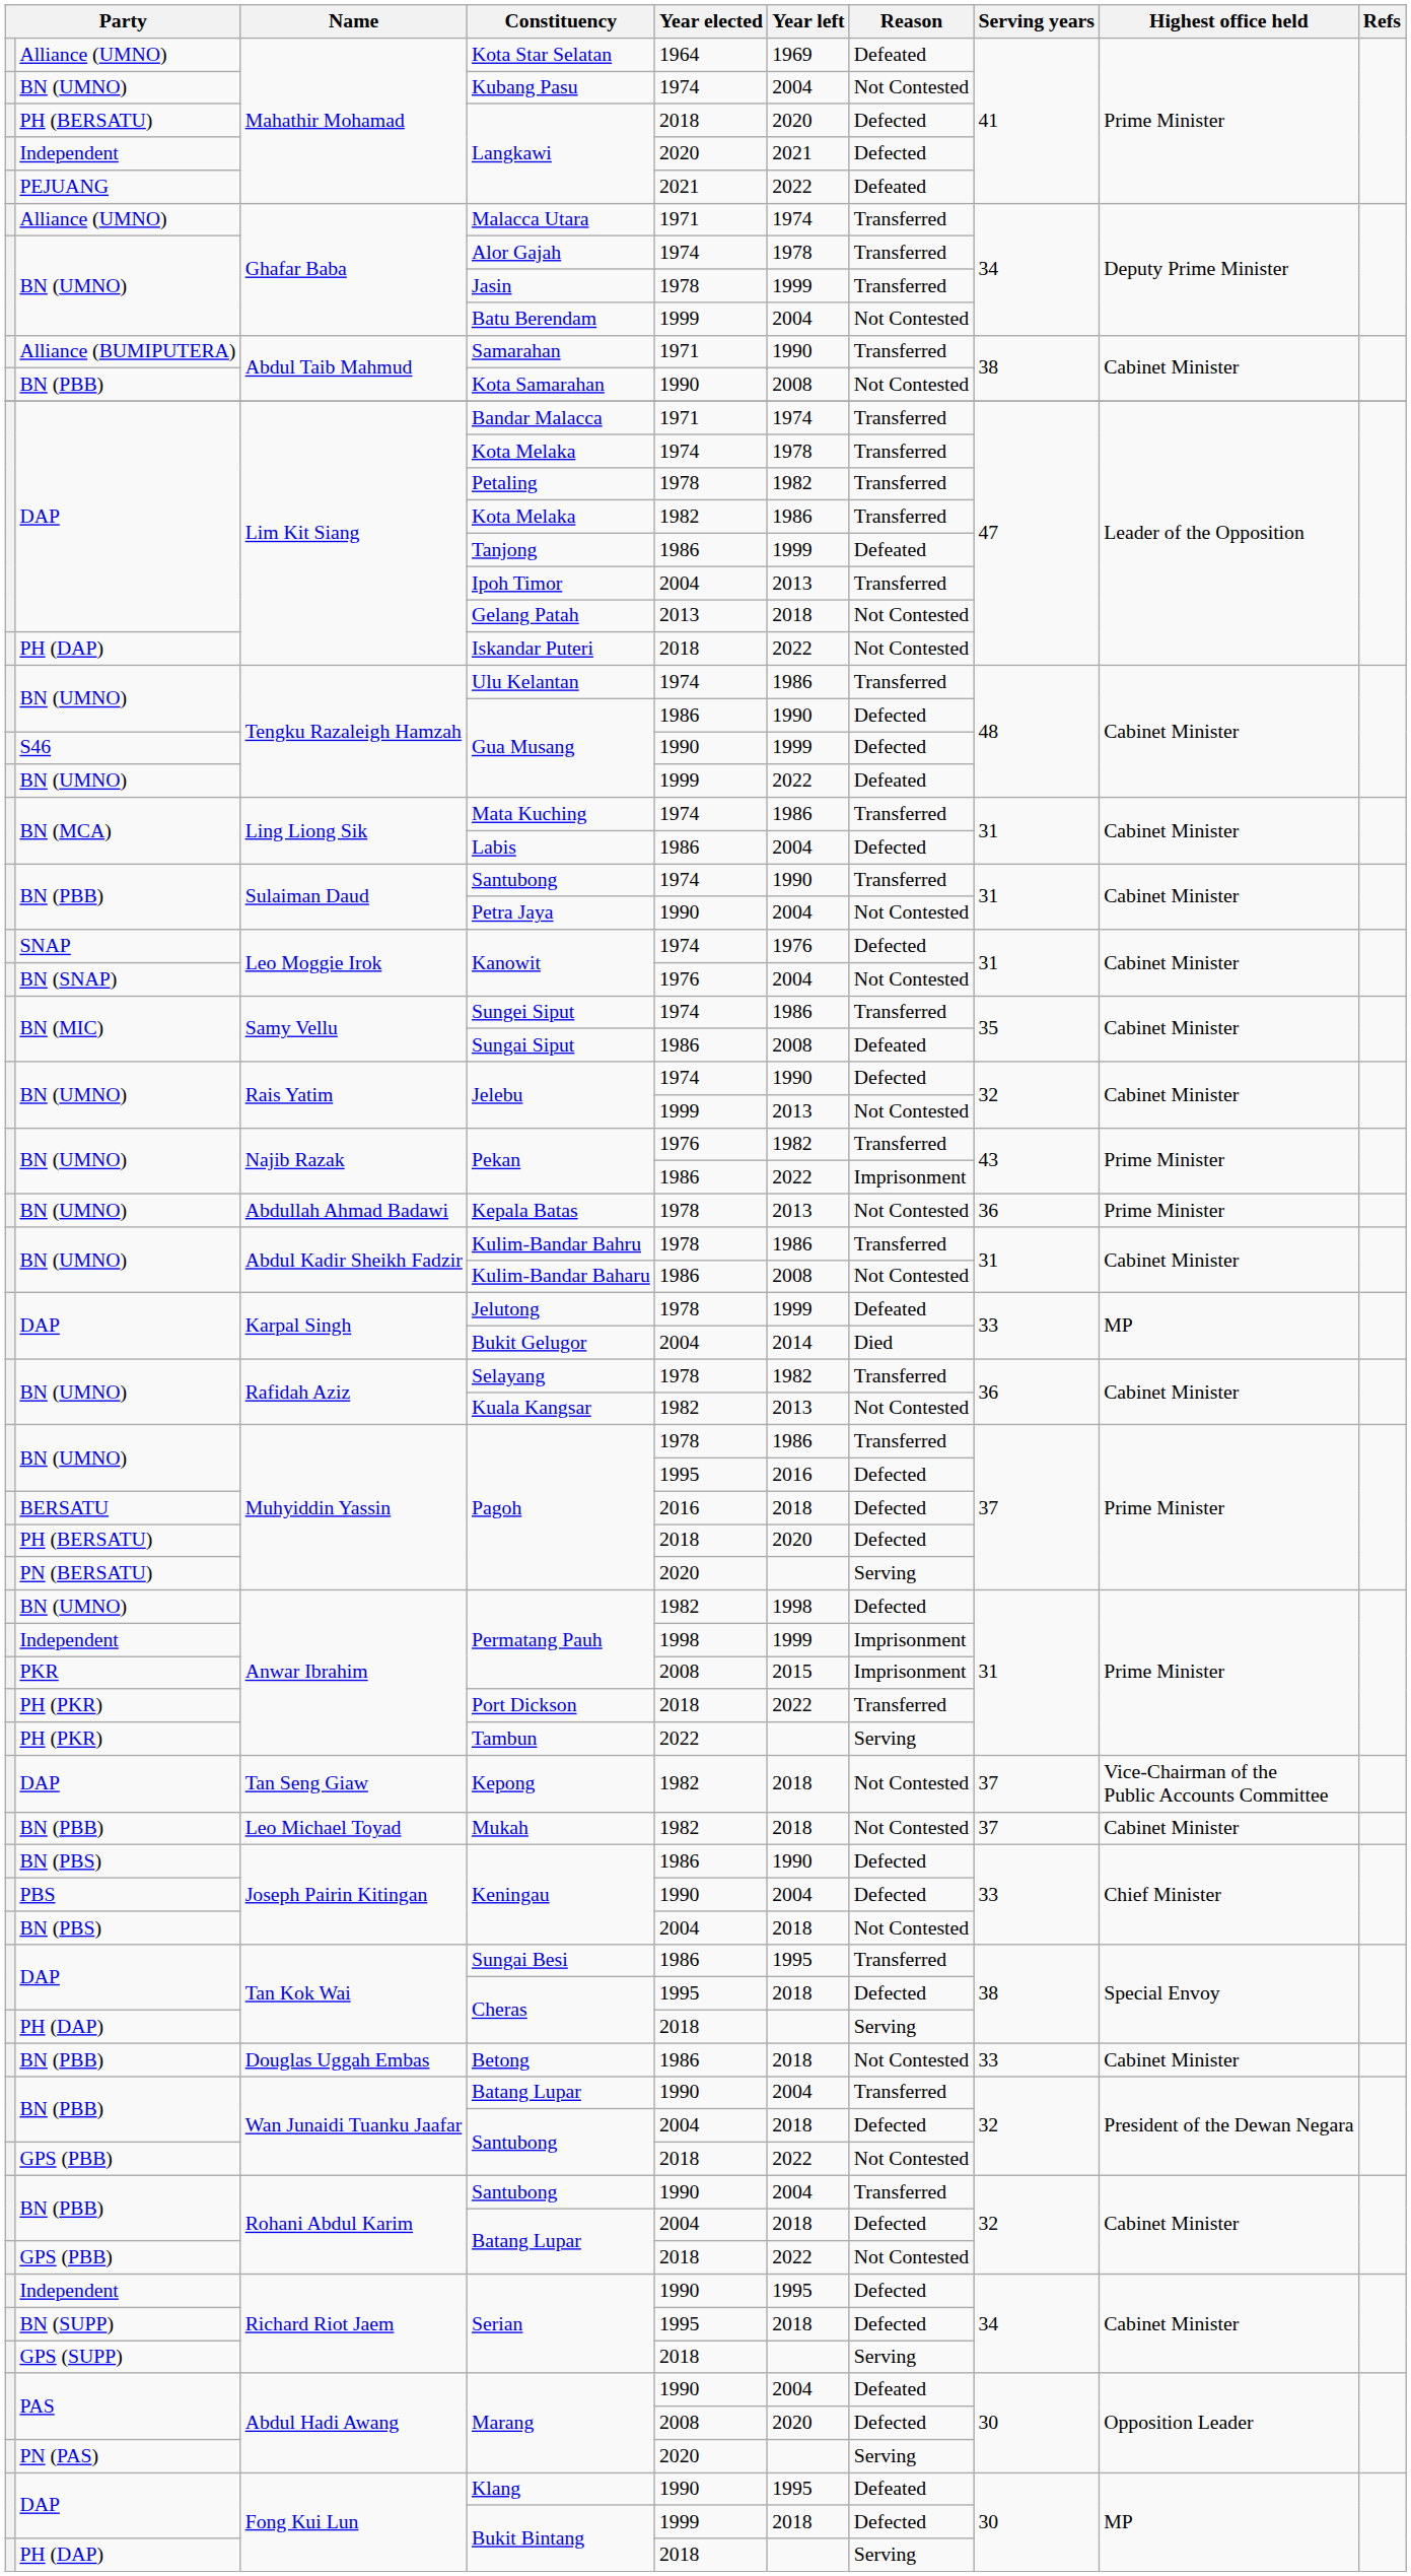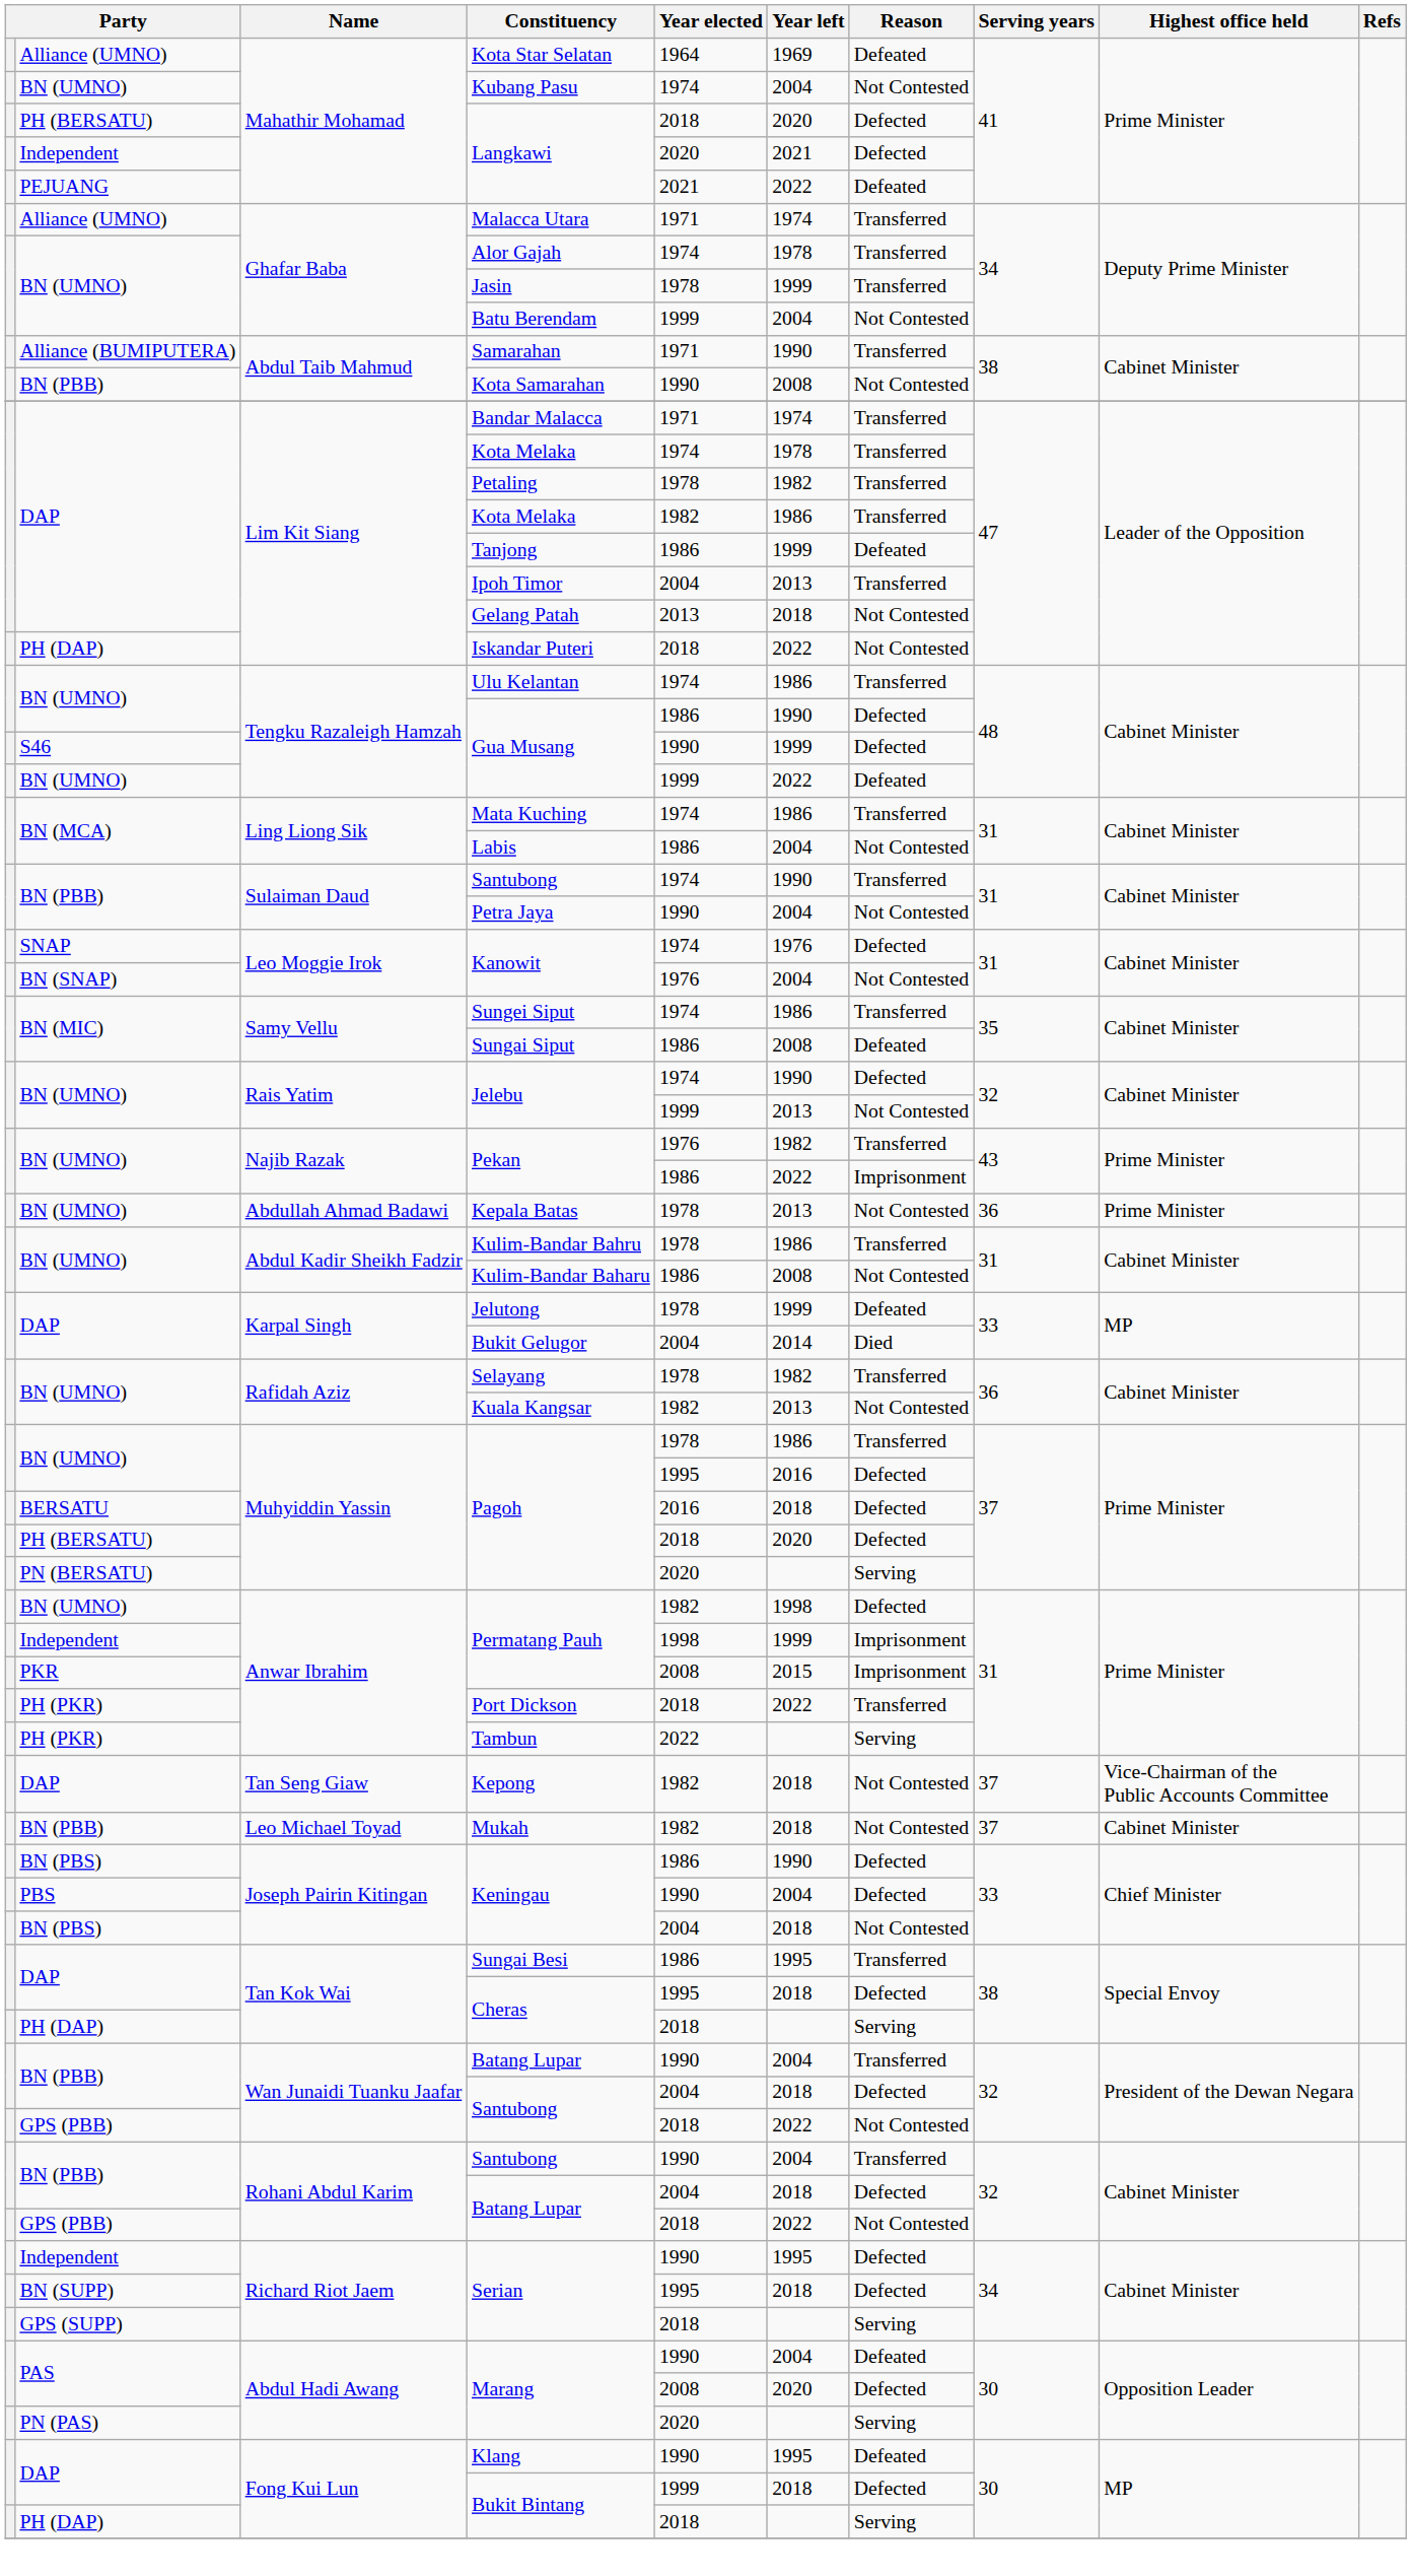Labis | Reason: Defected -> Not Contested
- row: BN (PBB) | Douglas Uggah Embas | Betong | 1986 | 2018 | Not Contested | 33 | Cabinet Minister
